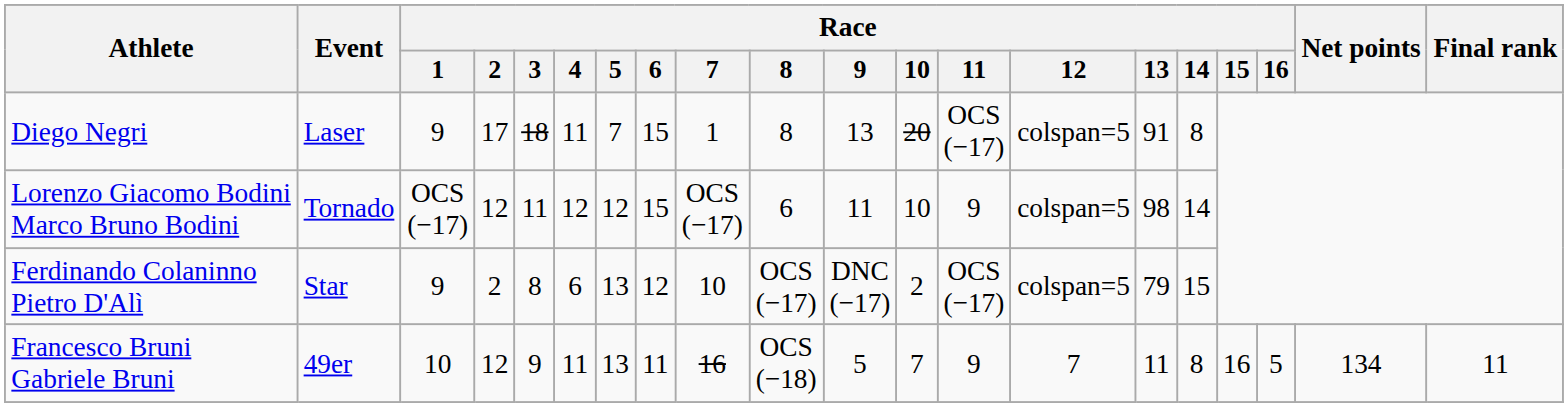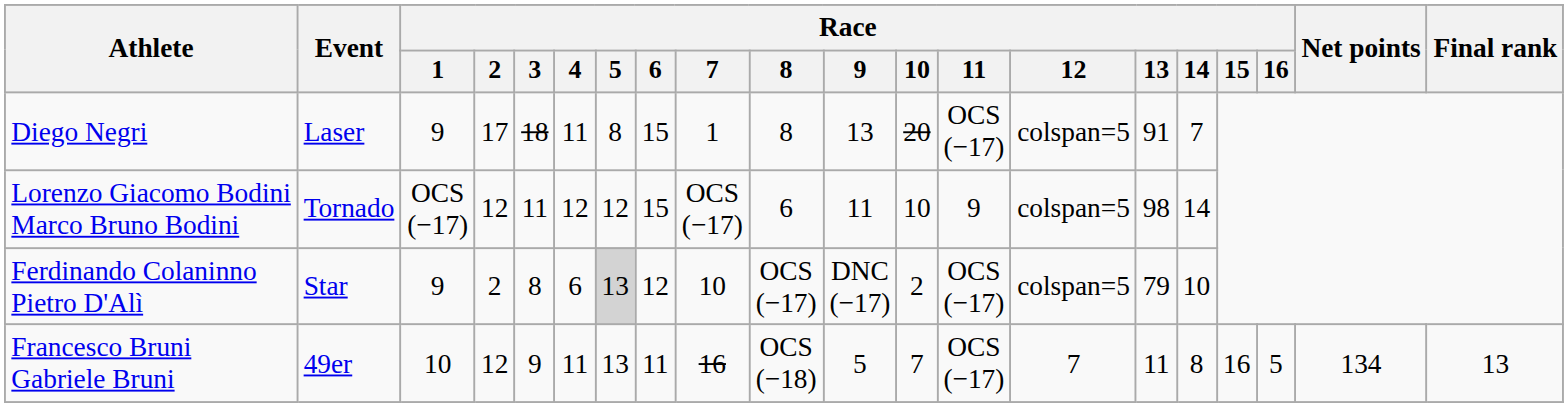Diego Negri | Race / 5: 7 -> 8
Diego Negri | Race / 14: 8 -> 7
Ferdinando Colaninno Pietro D'Alì | Race / 5: no background -> lightgrey background
Ferdinando Colaninno Pietro D'Alì | Race / 14: 15 -> 10
Francesco Bruni Gabriele Bruni | Race / 11: 9 -> OCS (−17)
Francesco Bruni Gabriele Bruni | Final rank: 11 -> 13
